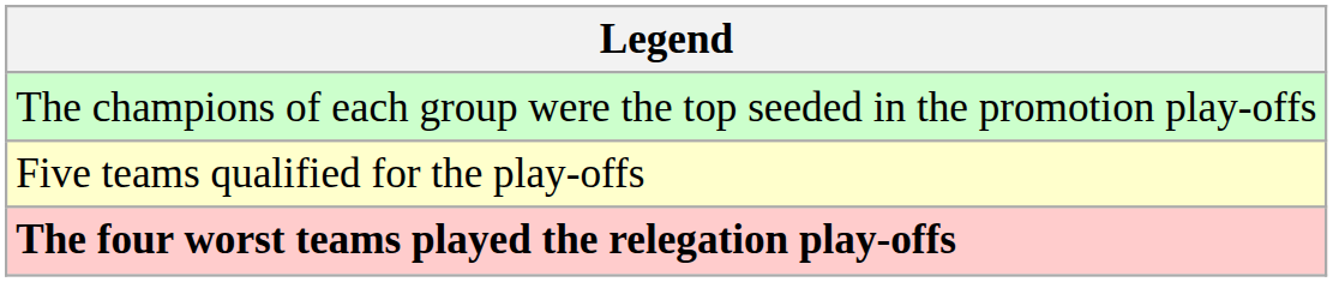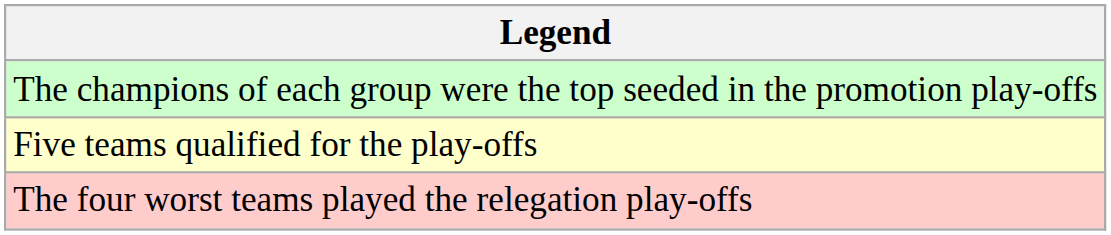row 4 | column 1: bold -> normal
